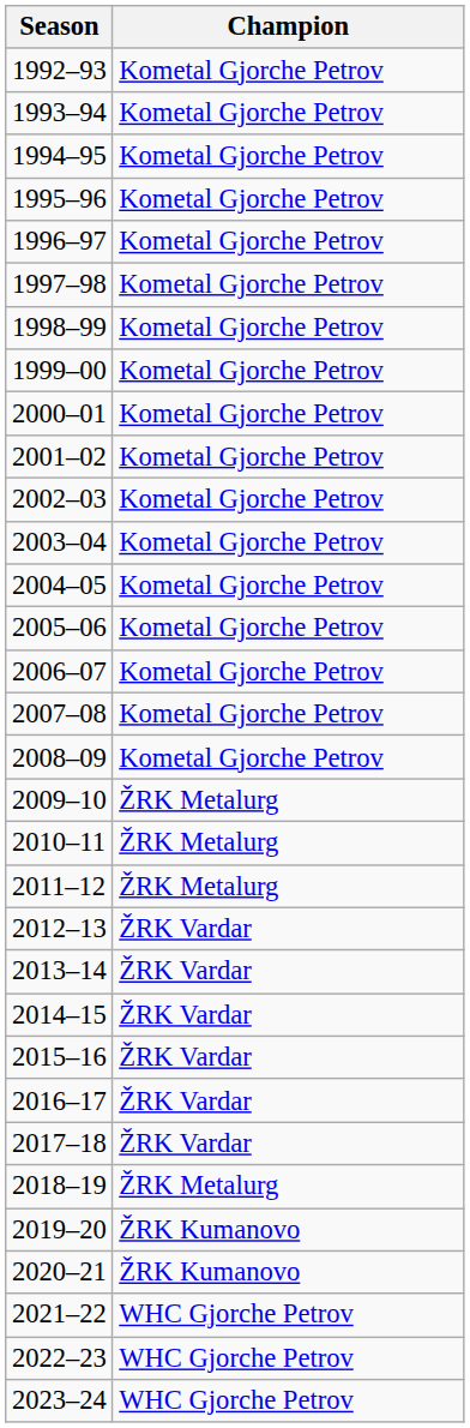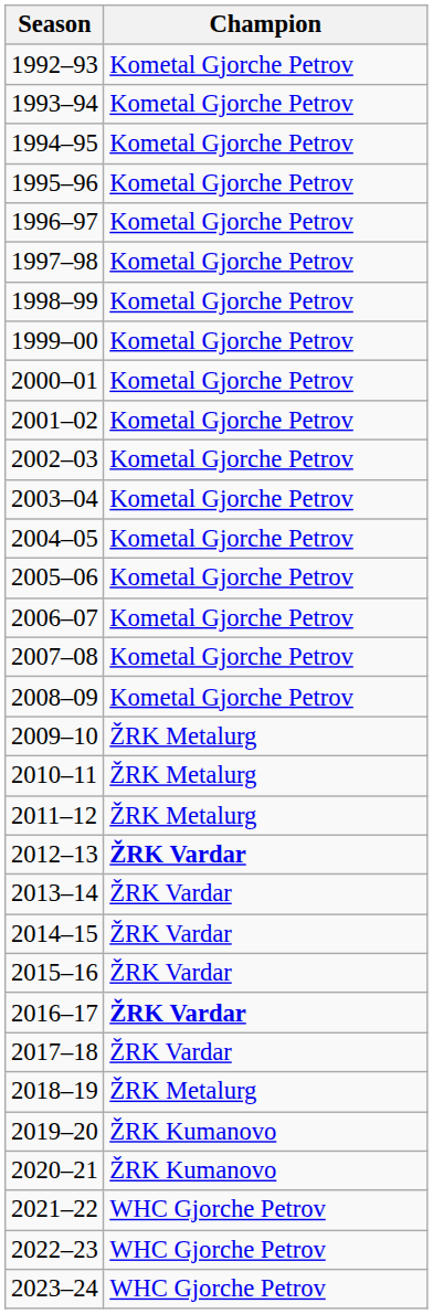2012–13 | Champion: normal -> bold
2016–17 | Champion: normal -> bold
